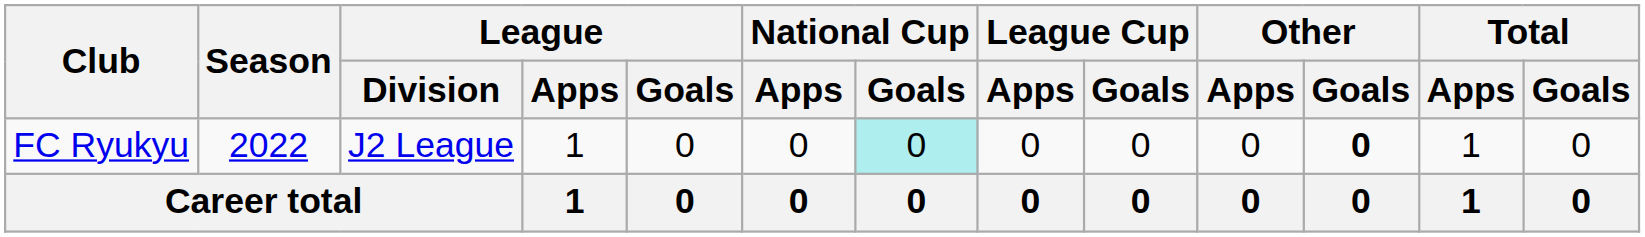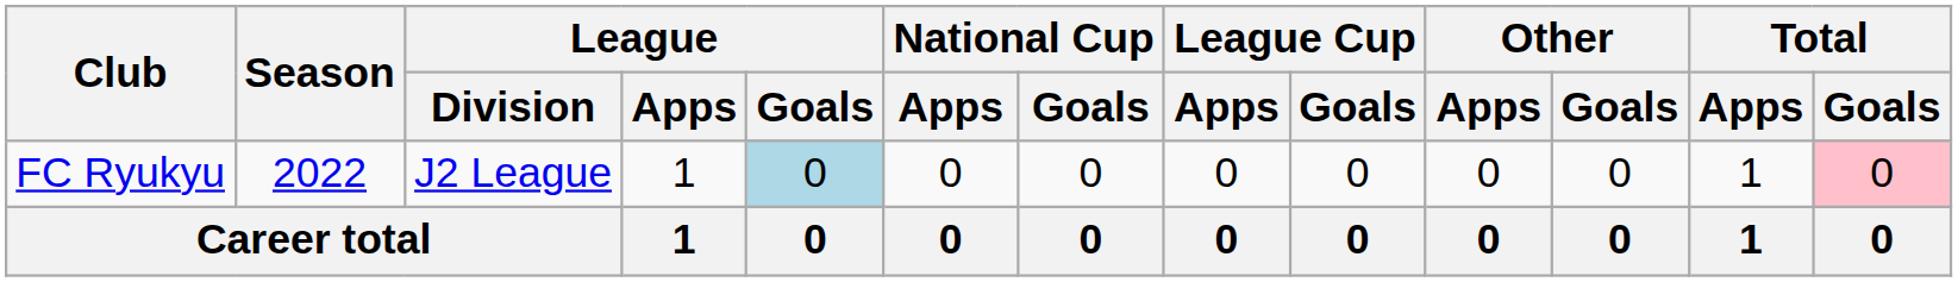FC Ryukyu | League / Goals: no background -> lightblue background
FC Ryukyu | National Cup / Goals: paleturquoise background -> no background
FC Ryukyu | Other / Goals: bold -> normal
FC Ryukyu | Total / Goals: no background -> pink background
